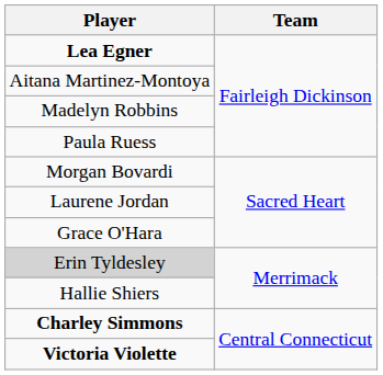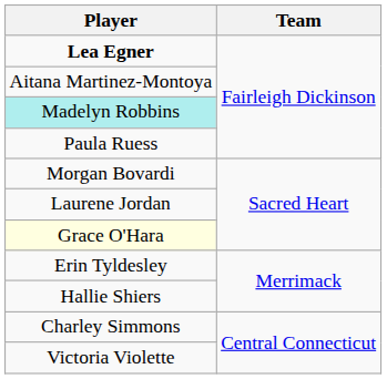Madelyn Robbins | Player: no background -> paleturquoise background
Grace O'Hara | Player: no background -> lightyellow background
Erin Tyldesley | Player: lightgrey background -> no background
Charley Simmons | Player: bold -> normal
Victoria Violette | Player: bold -> normal
